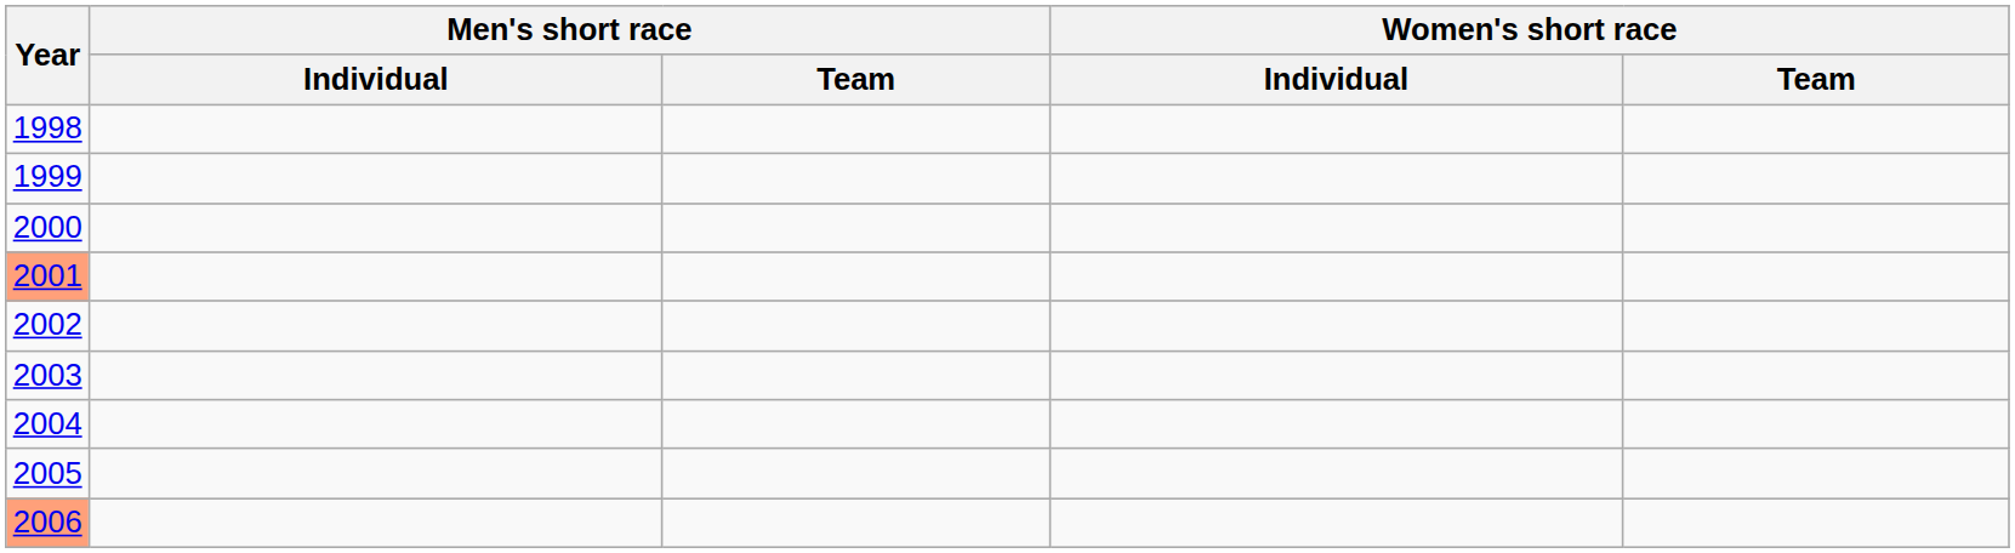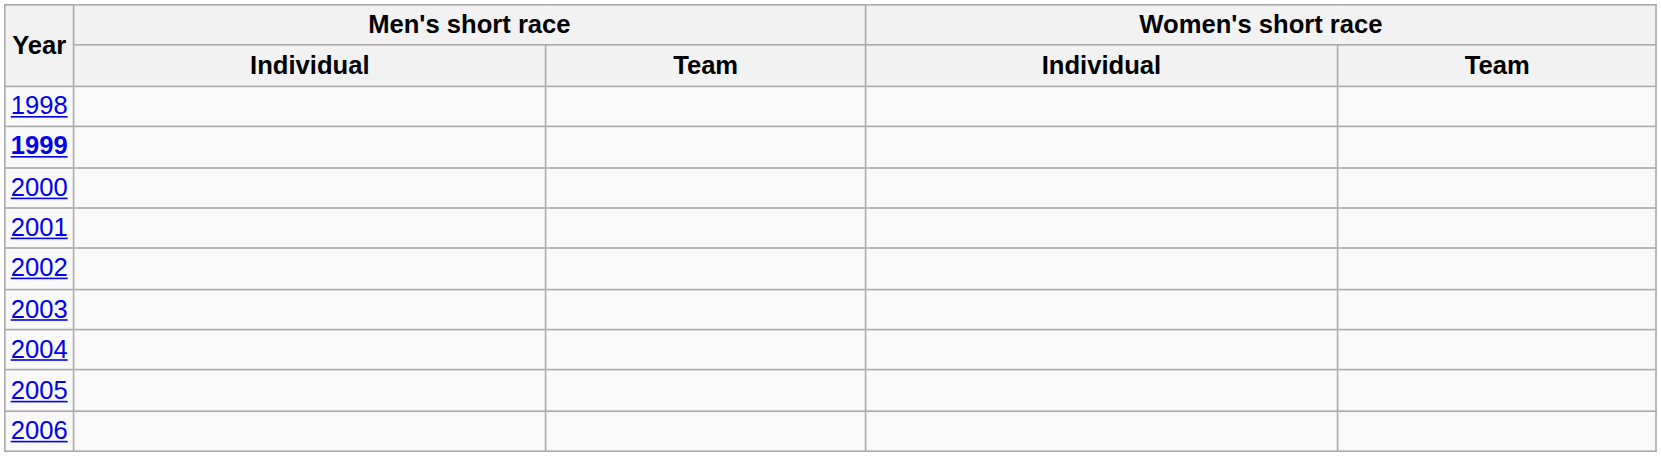1999 | Year: normal -> bold
2001 | Year: lightsalmon background -> no background
2006 | Year: lightsalmon background -> no background
